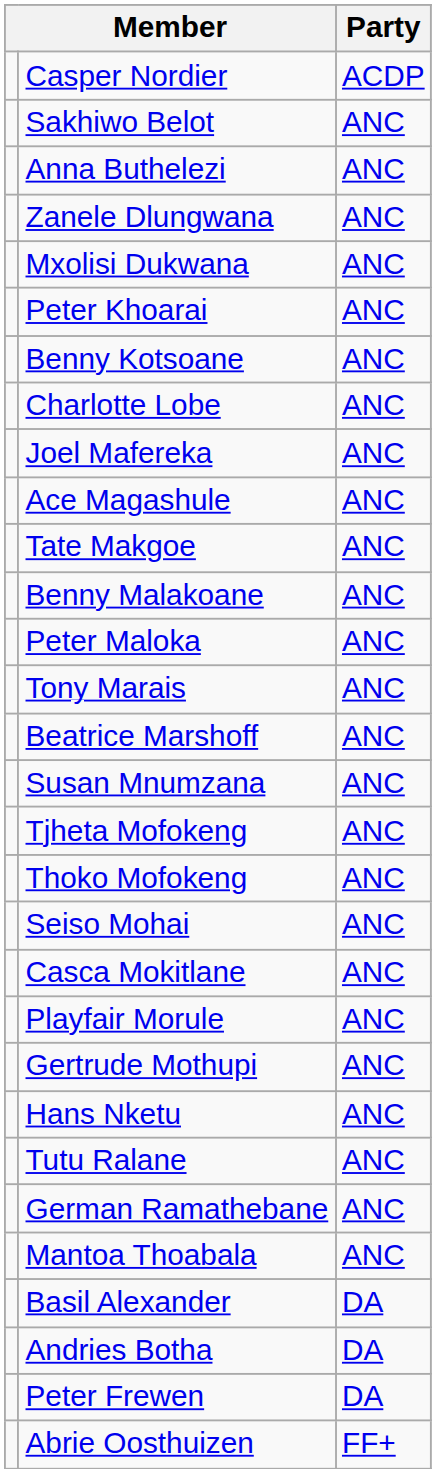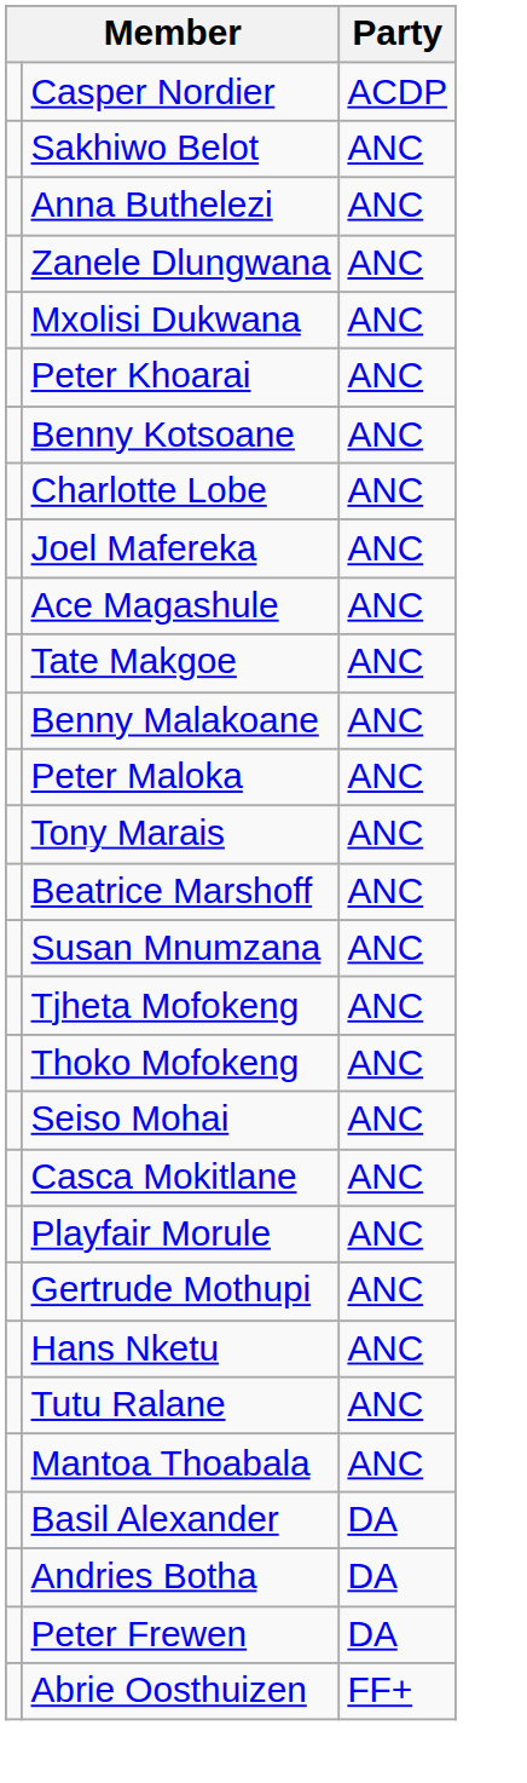- row: German Ramathebane | ANC
